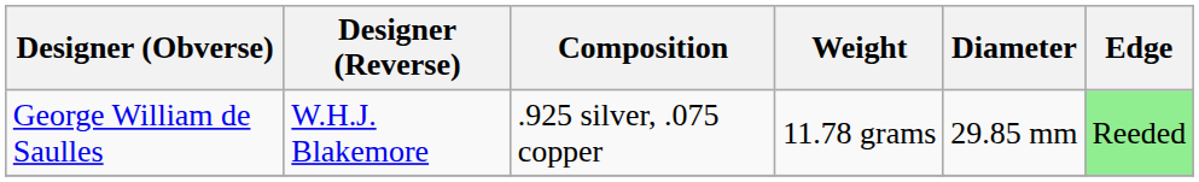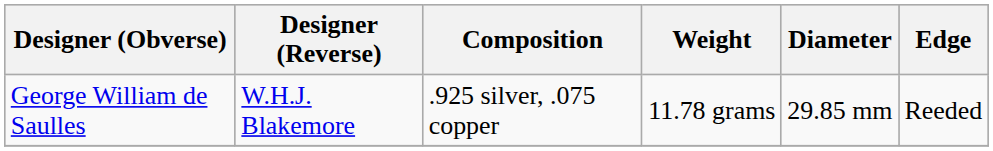George William de Saulles | Edge: lightgreen background -> no background
